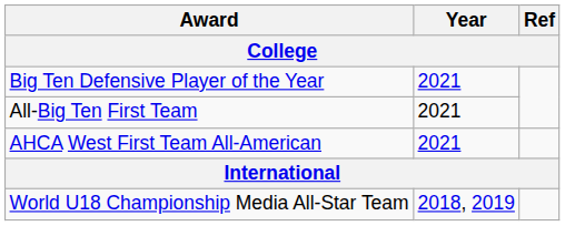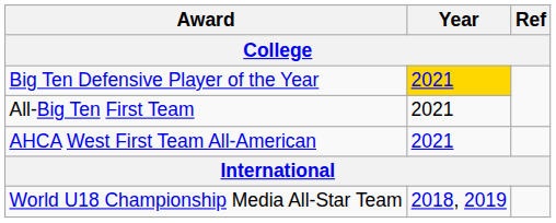Big Ten Defensive Player of the Year | Year: no background -> gold background
